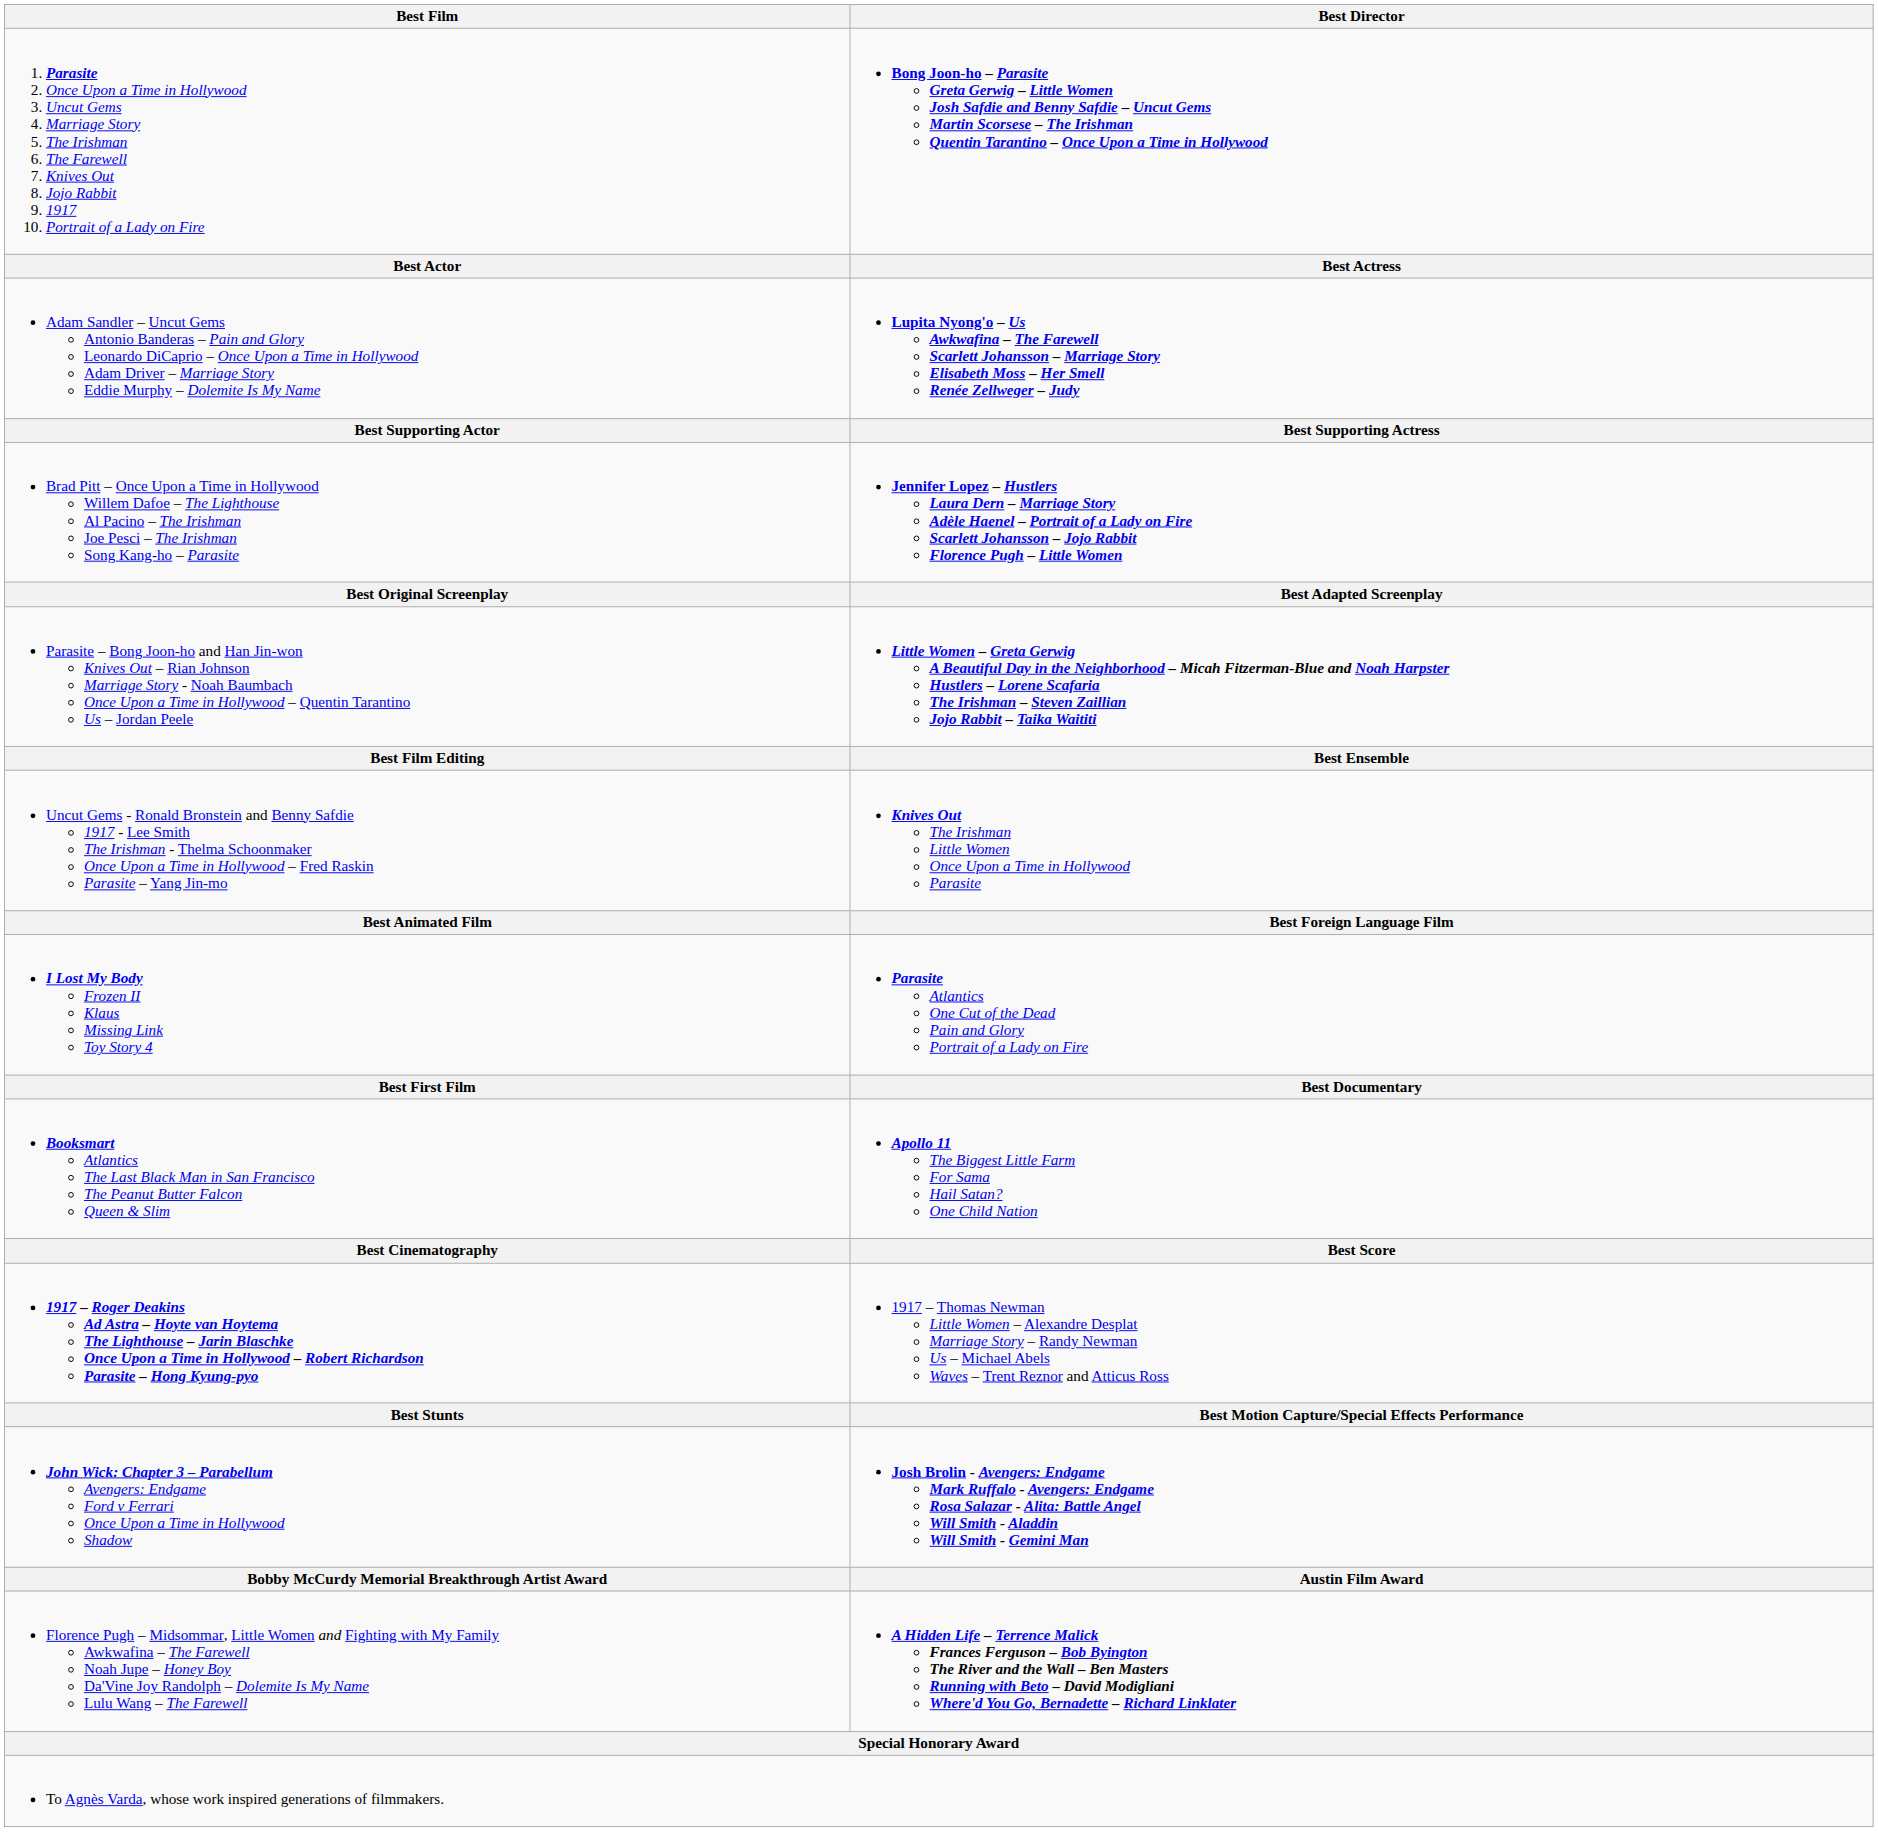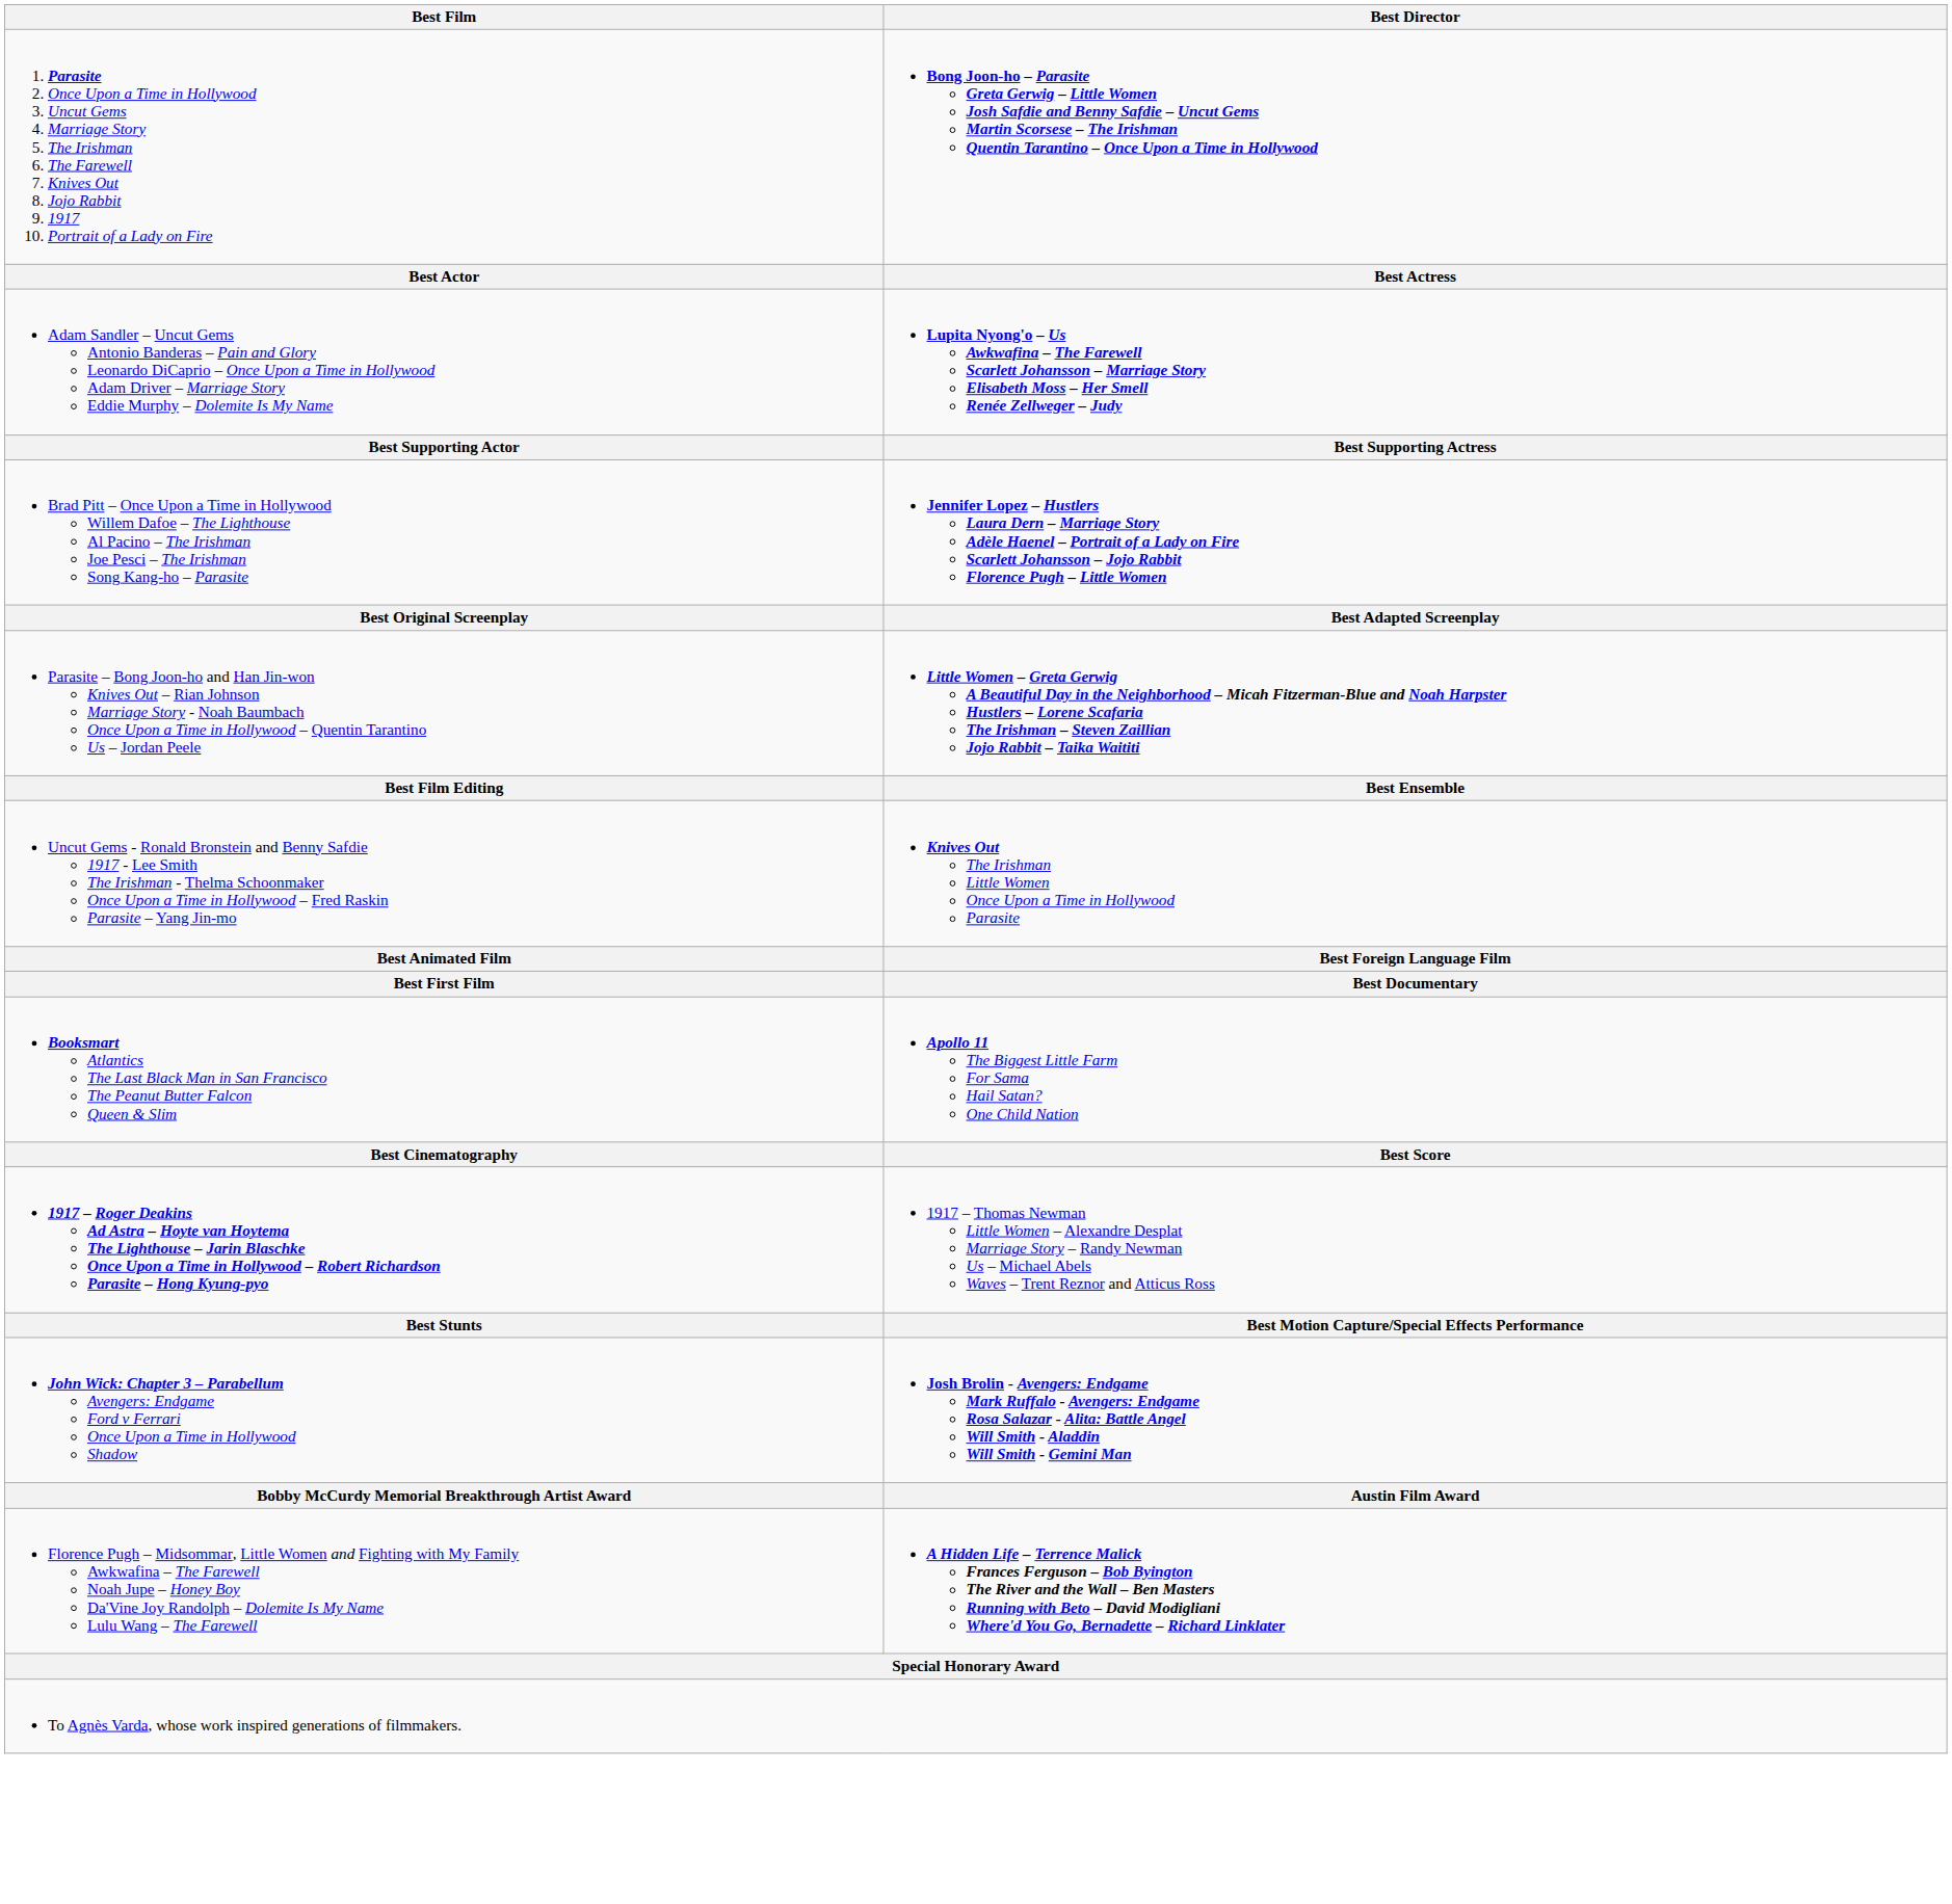- row: I Lost My Body Frozen II Klaus Missing Link Toy Story 4 | Parasite Atlantics One Cut of the Dead Pain and Glory Portrait of a Lady on Fire
